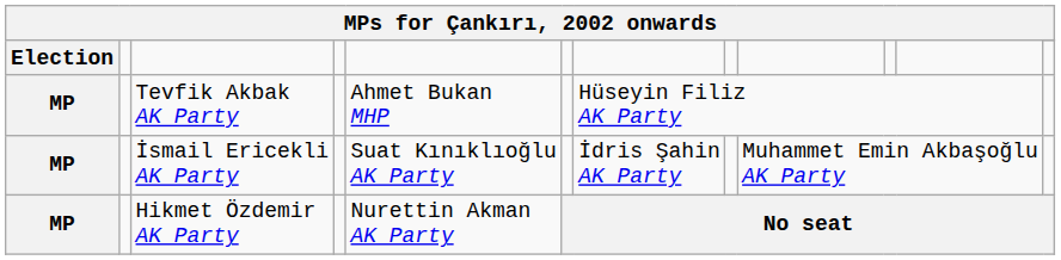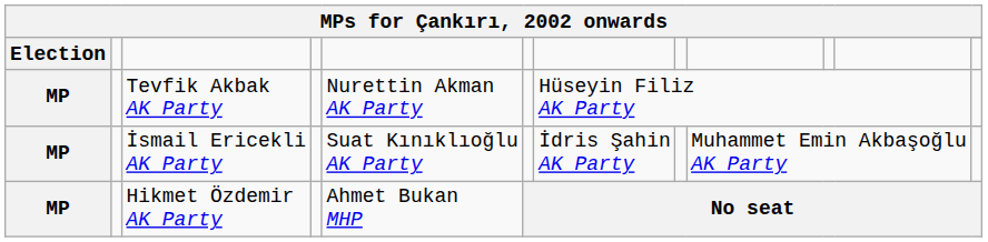Tevfik Akbak AK Party | column 5: Ahmet Bukan MHP -> Nurettin Akman AK Party
Hikmet Özdemir AK Party | column 5: Nurettin Akman AK Party -> Ahmet Bukan MHP
